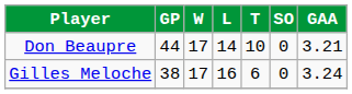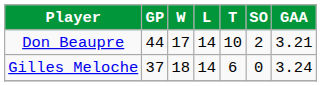Don Beaupre | SO: 0 -> 2
Gilles Meloche | GP: 38 -> 37
Gilles Meloche | W: 17 -> 18
Gilles Meloche | L: 16 -> 14
